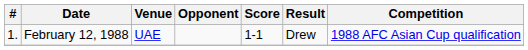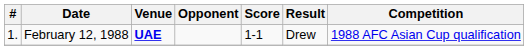February 12, 1988 | Venue: normal -> bold
